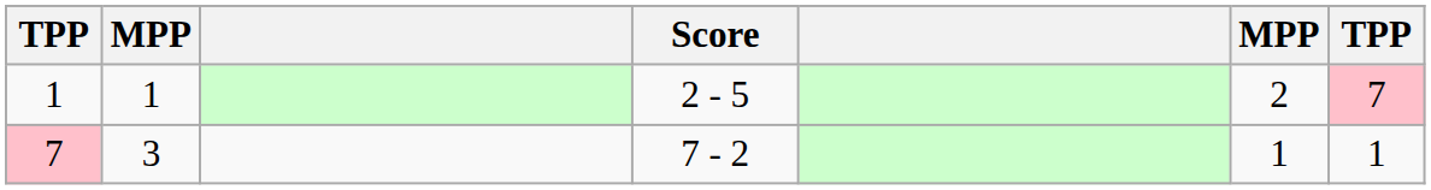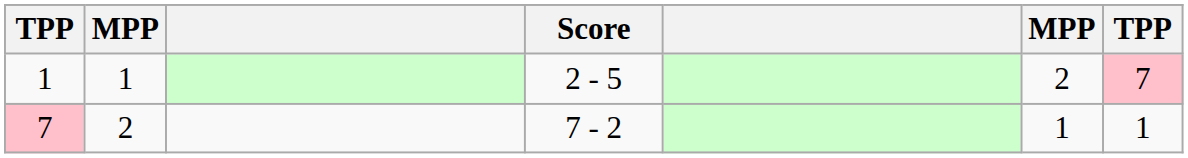row 3 | column 2: 3 -> 2
